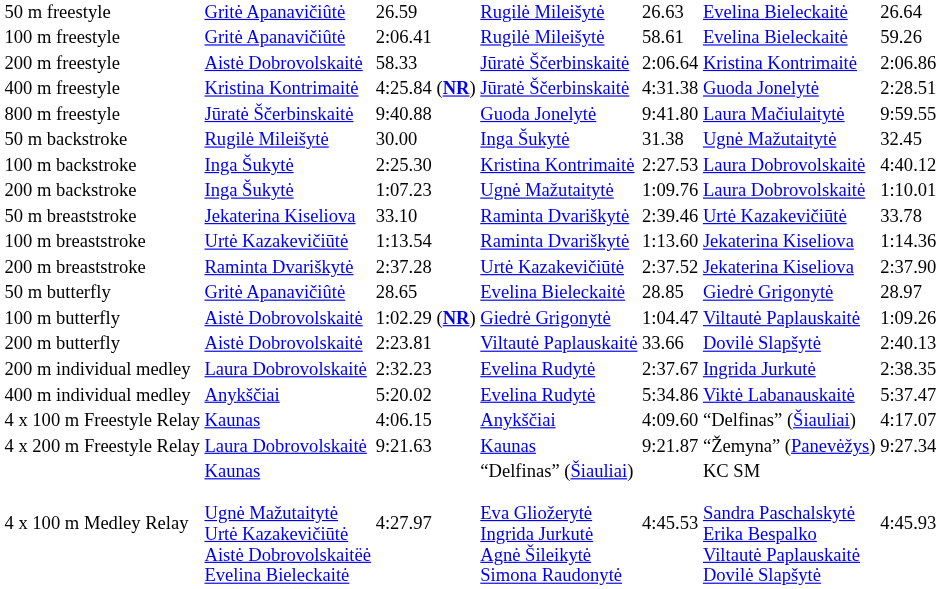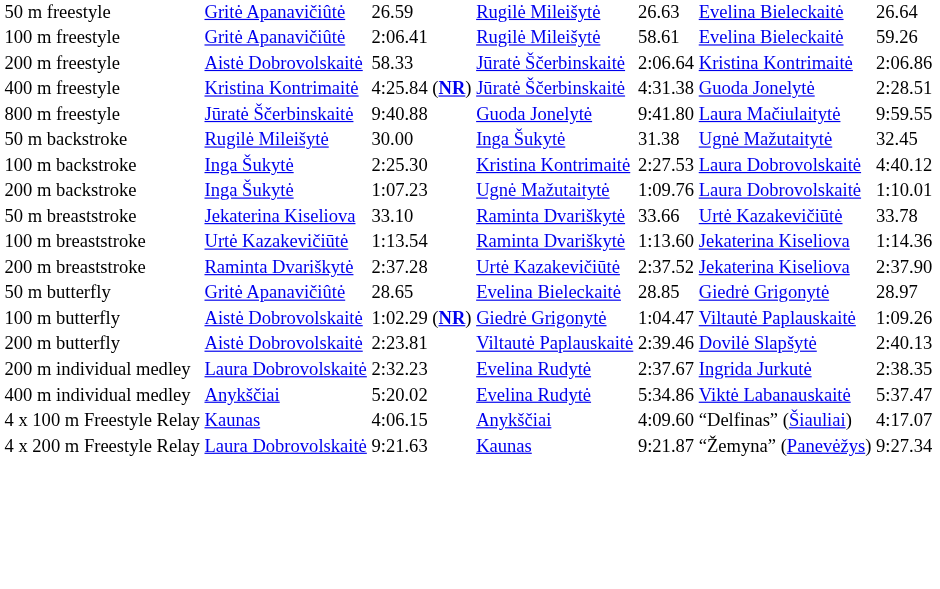50 m breaststroke | column 5: 2:39.46 -> 33.66
200 m butterfly | column 5: 33.66 -> 2:39.46
- row: 4 x 100 m Medley Relay | Kaunas Ugnė Mažutaitytė Urtė Kazakevičiūtė Aistė Dobrovolskaitëė Evelina Bieleckaitė | 4:27.97 | “Delfinas” (Šiauliai) Eva Gliožerytė Ingrida Jurkutė Agnė Šileikytė Simona Raudonytė | 4:45.53 | KC SM Sandra Paschalskytė Erika Bespalko Viltautė Paplauskaitė Dovilė Slapšytė | 4:45.93
